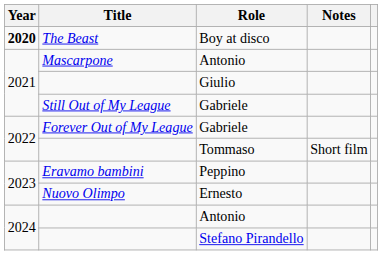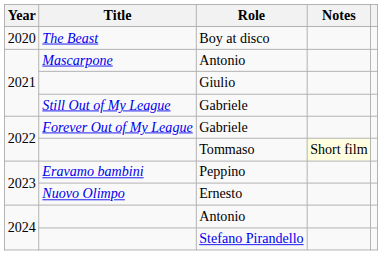Boy at disco | Year: bold -> normal
Tommaso | Notes: no background -> lightyellow background
